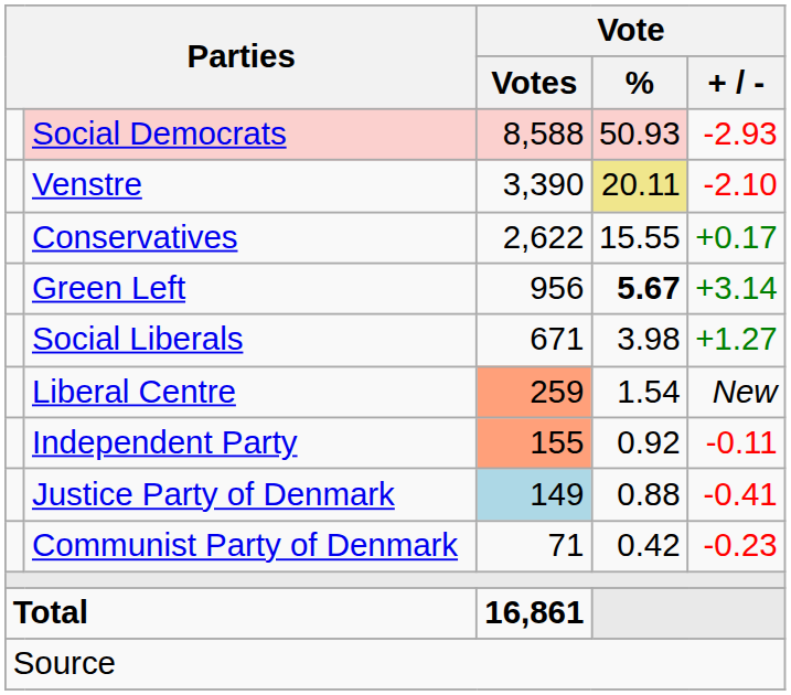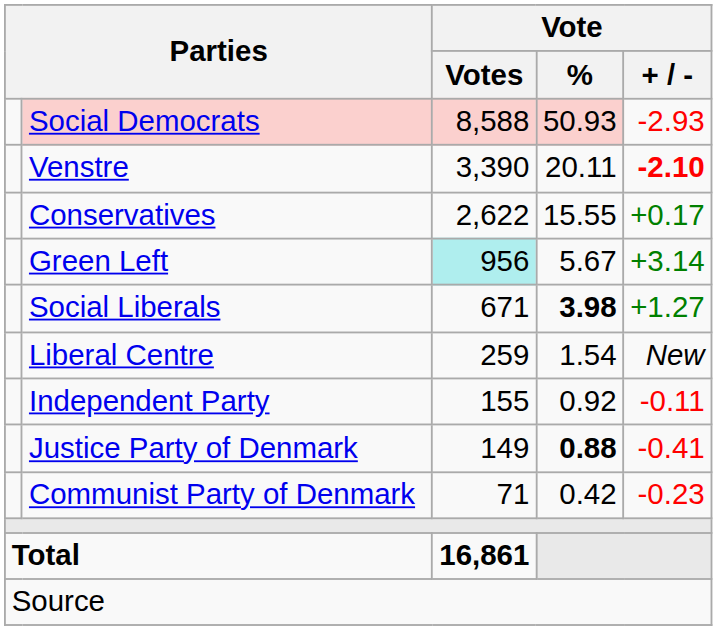Venstre | Vote / %: khaki background -> no background
Venstre | Vote / + / -: normal -> bold
Green Left | Vote / Votes: no background -> paleturquoise background
Green Left | Vote / %: bold -> normal
Social Liberals | Vote / %: normal -> bold
Liberal Centre | Vote / Votes: lightsalmon background -> no background
Independent Party | Vote / Votes: lightsalmon background -> no background
Justice Party of Denmark | Vote / Votes: lightblue background -> no background
Justice Party of Denmark | Vote / %: normal -> bold
